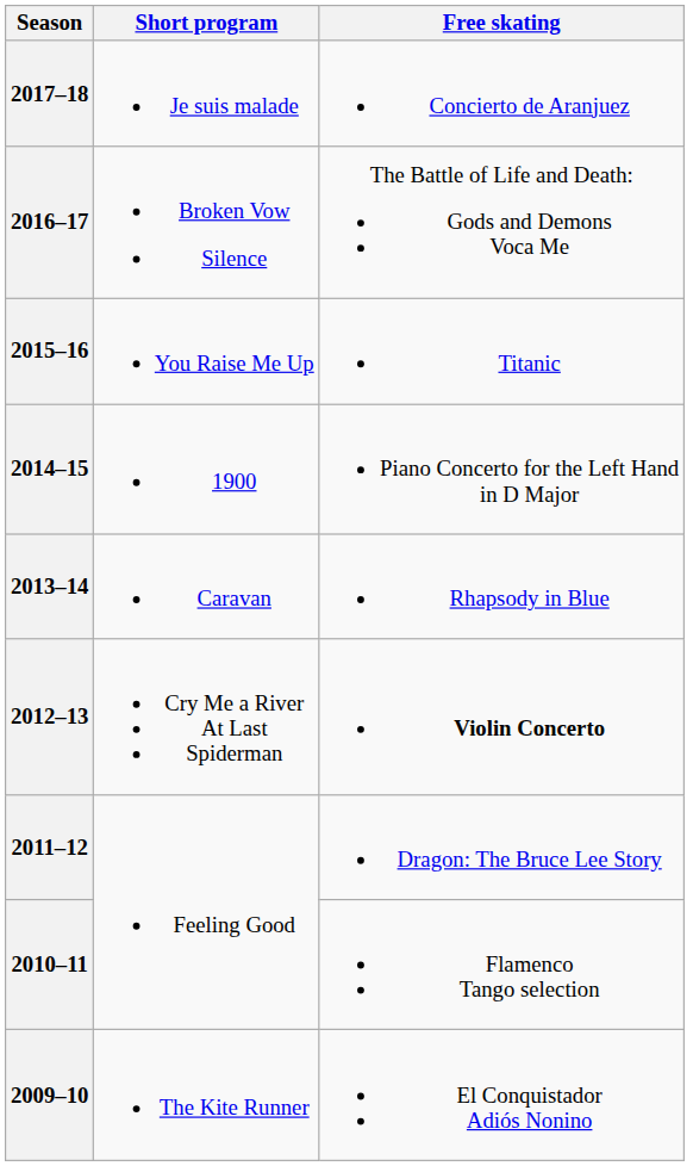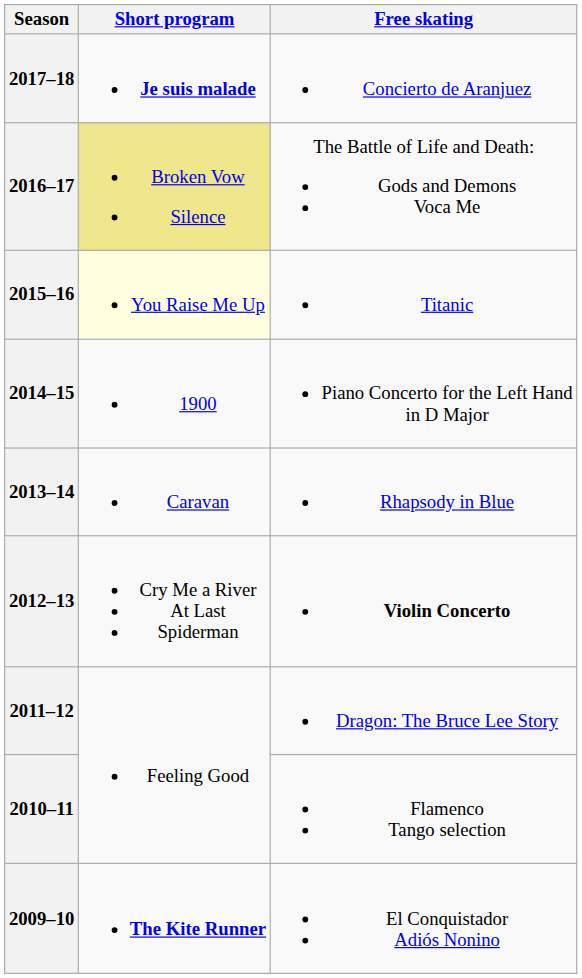2017–18 | Short program: normal -> bold
2016–17 | Short program: no background -> khaki background
2015–16 | Short program: no background -> lightyellow background
2009–10 | Short program: normal -> bold
